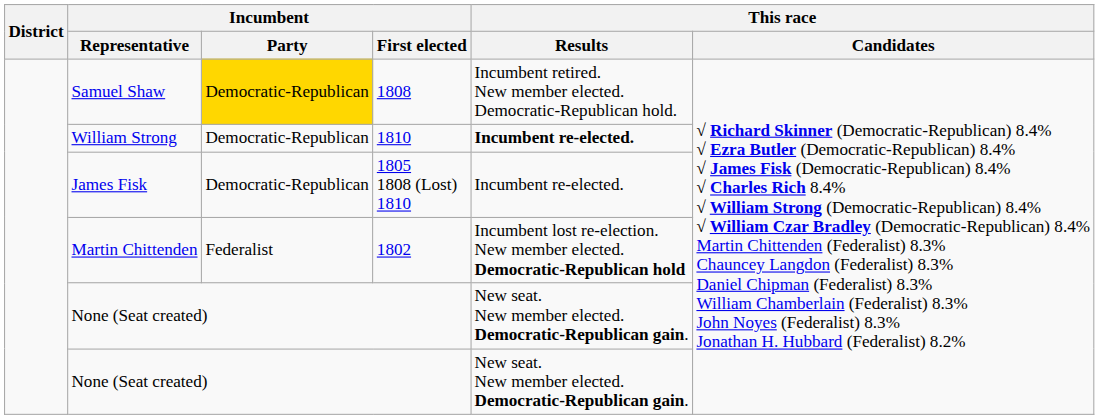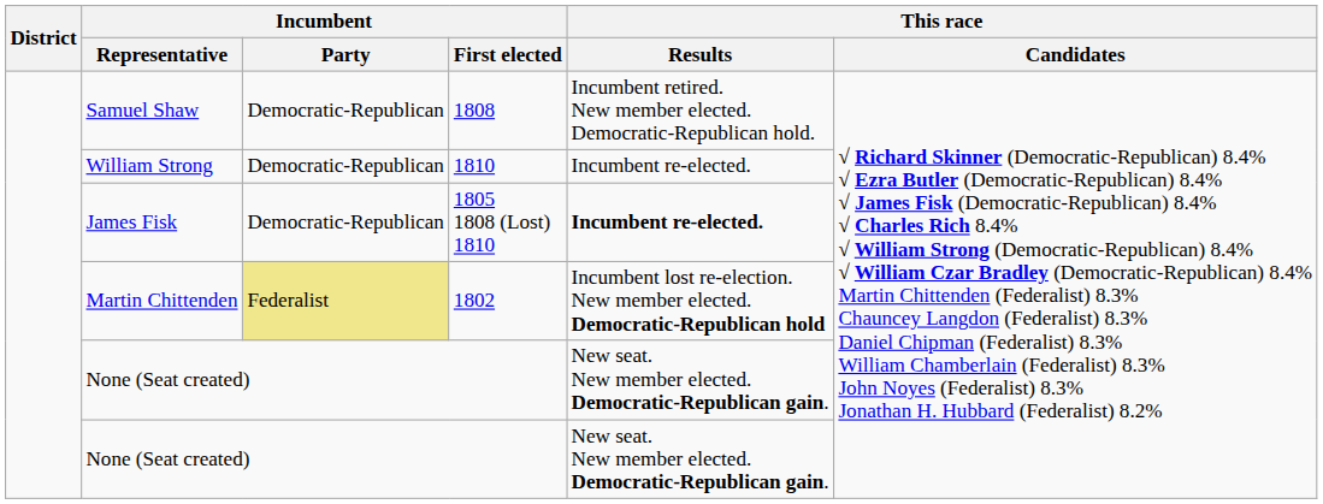Samuel Shaw | Incumbent / Party: gold background -> no background
William Strong | This race / Results: bold -> normal
James Fisk | This race / Results: normal -> bold
Martin Chittenden | Incumbent / Party: no background -> khaki background
